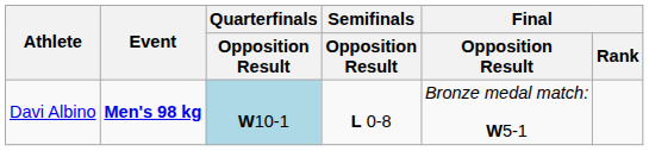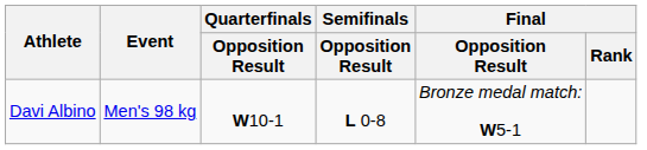Davi Albino | Event: bold -> normal
Davi Albino | Quarterfinals / Opposition Result: lightblue background -> no background
